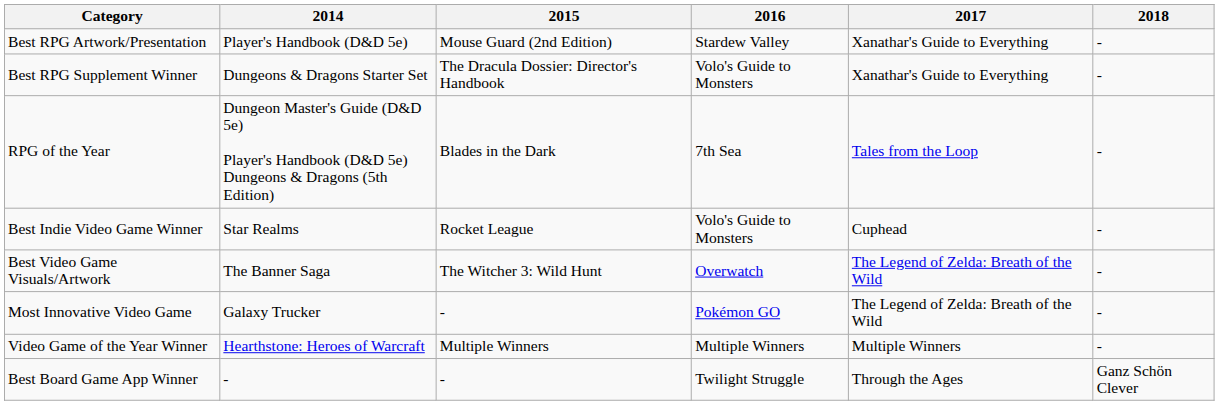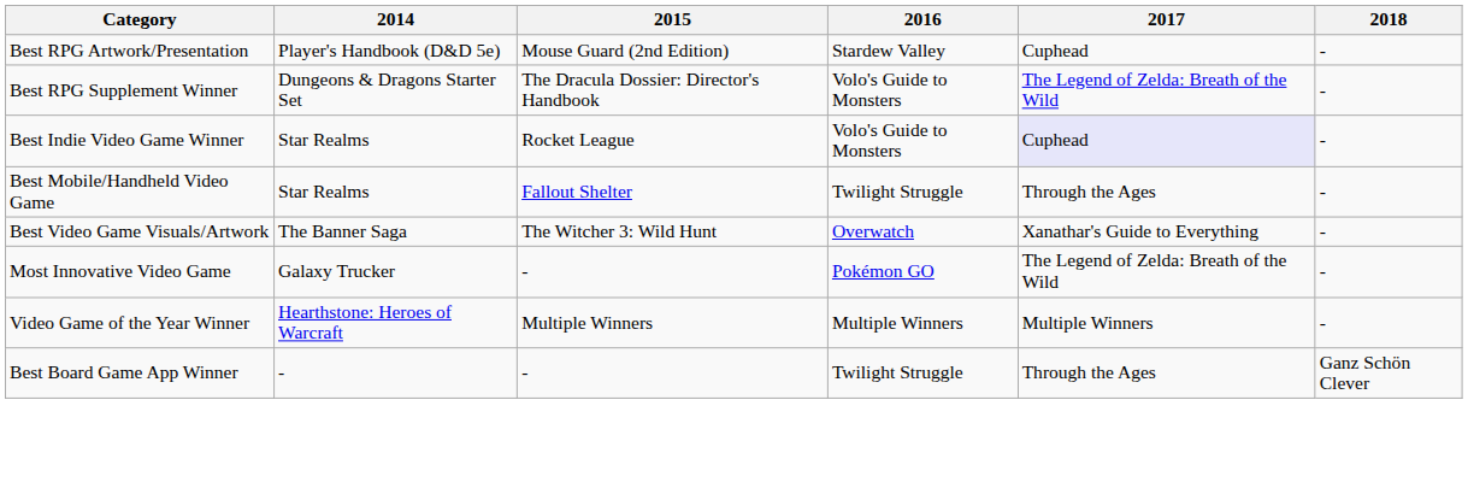Best RPG Artwork/Presentation | 2017: Xanathar's Guide to Everything -> Cuphead
Best RPG Supplement Winner | 2017: Xanathar's Guide to Everything -> The Legend of Zelda: Breath of the Wild
- row: RPG of the Year | Dungeon Master's Guide (D&D 5e) Player's Handbook (D&D 5e) Dungeons & Dragons (5th Edition) | Blades in the Dark | 7th Sea | Tales from the Loop | -
Best Indie Video Game Winner | 2017: no background -> lavender background
+ row: Best Mobile/Handheld Video Game | Star Realms | Fallout Shelter | Twilight Struggle | Through the Ages | -
Best Video Game Visuals/Artwork | 2017: The Legend of Zelda: Breath of the Wild -> Xanathar's Guide to Everything
